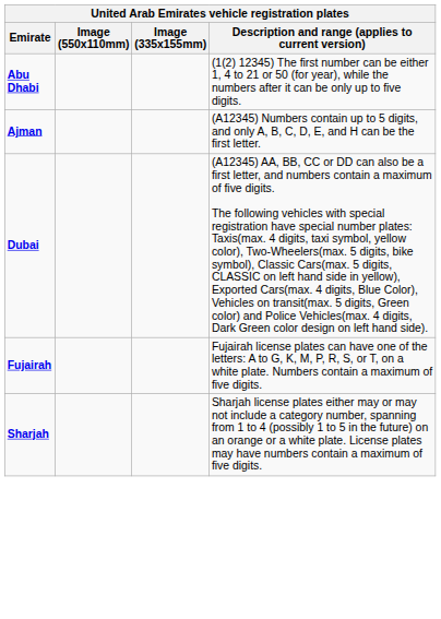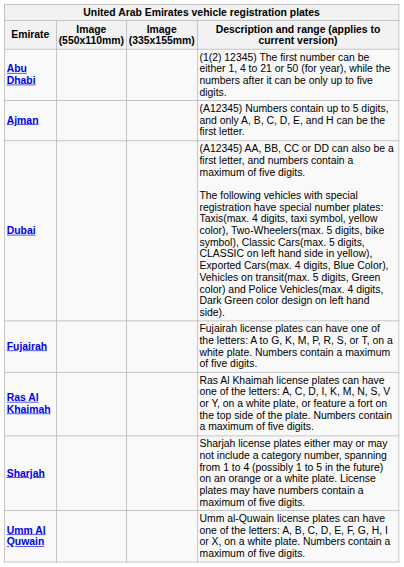+ row: Ras Al Khaimah | Ras Al Khaimah license plates can have one of the letters: A, C, D, I, K, M, N, S, V or Y, on a white plate, or feature a fort on the top side of the plate. Numbers contain a maximum of five digits.
+ row: Umm Al Quwain | Umm al-Quwain license plates can have one of the letters: A, B, C, D, E, F, G, H, I or X, on a white plate. Numbers contain a maximum of five digits.
